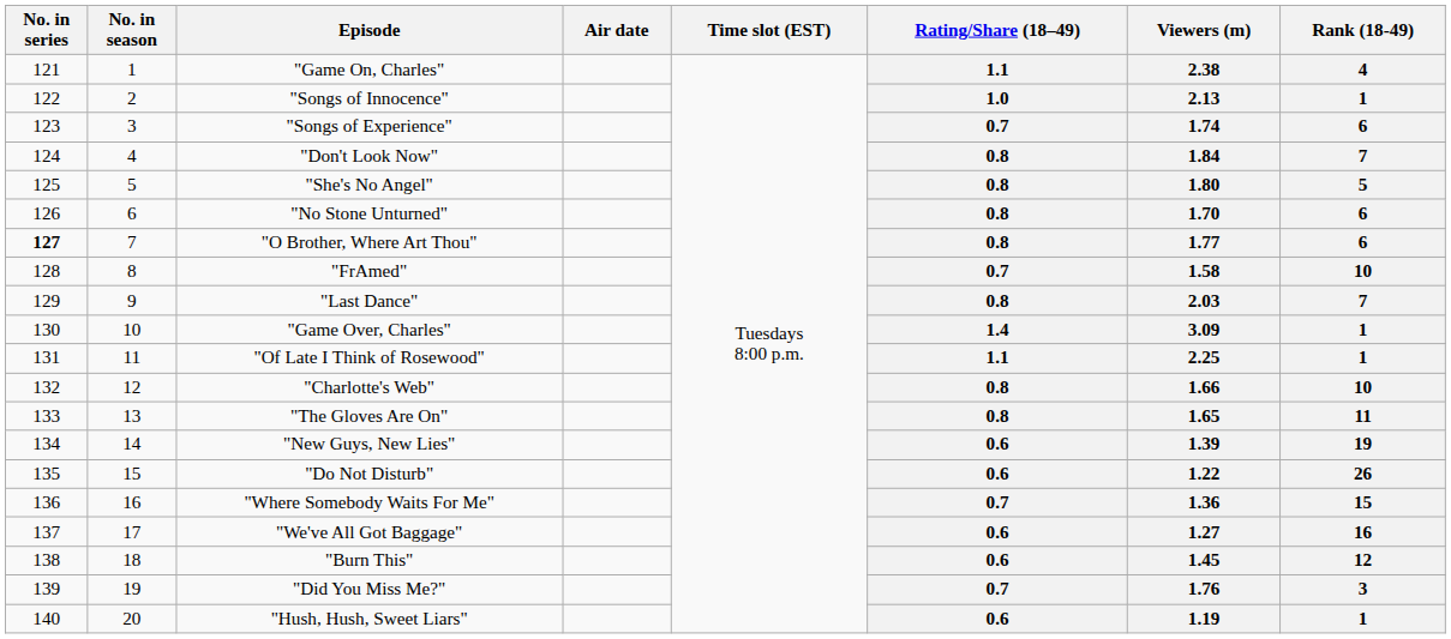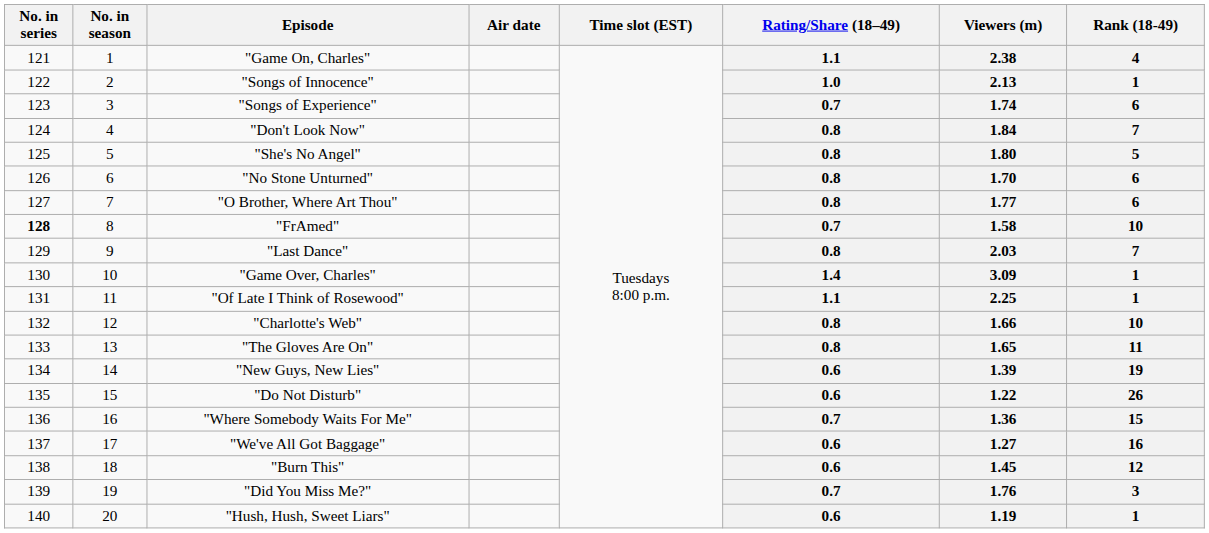"O Brother, Where Art Thou" | No. in series: bold -> normal
"FrAmed" | No. in series: normal -> bold
